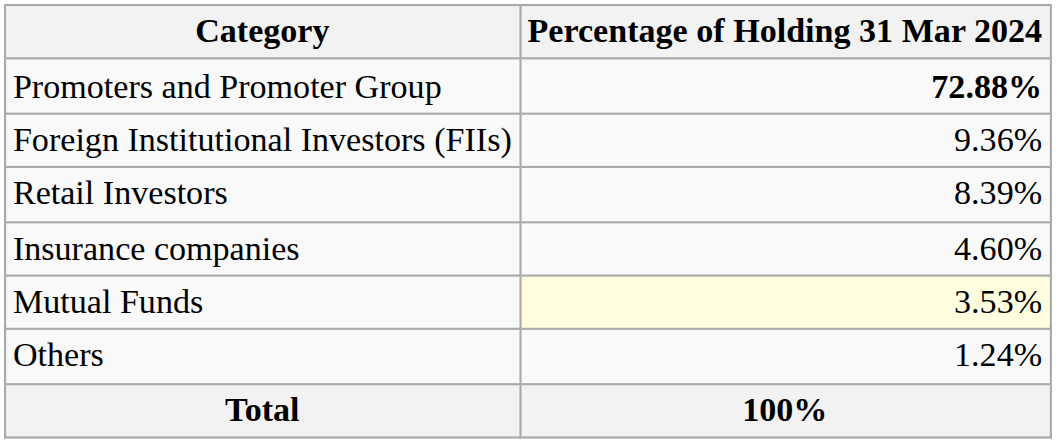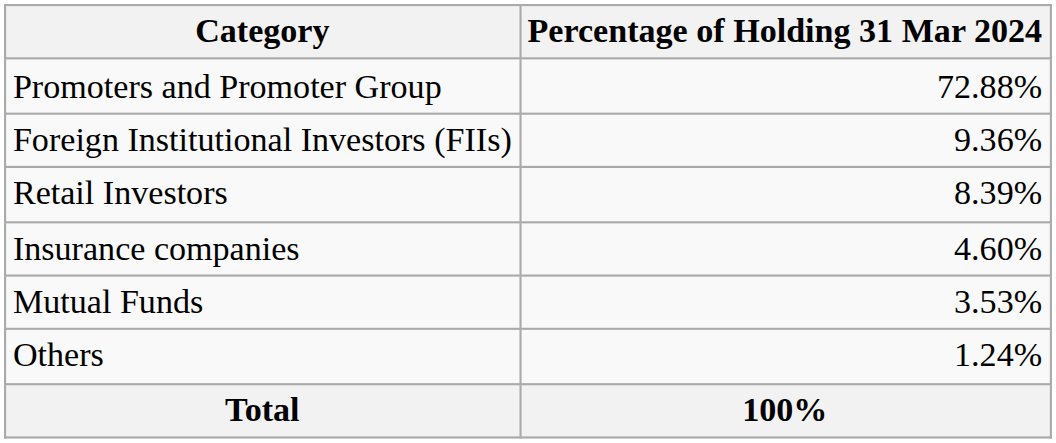Promoters and Promoter Group | Percentage of Holding 31 Mar 2024: bold -> normal
Mutual Funds | Percentage of Holding 31 Mar 2024: lightyellow background -> no background
